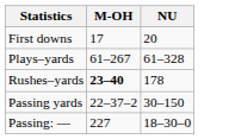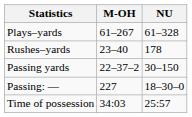- row: First downs | 17 | 20
Rushes–yards | M-OH: bold -> normal
+ row: Time of possession | 34:03 | 25:57
